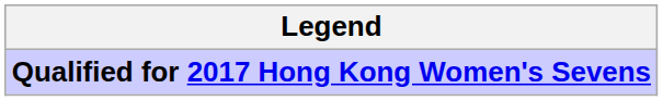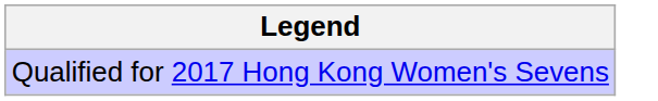row 2 | column 1: bold -> normal
